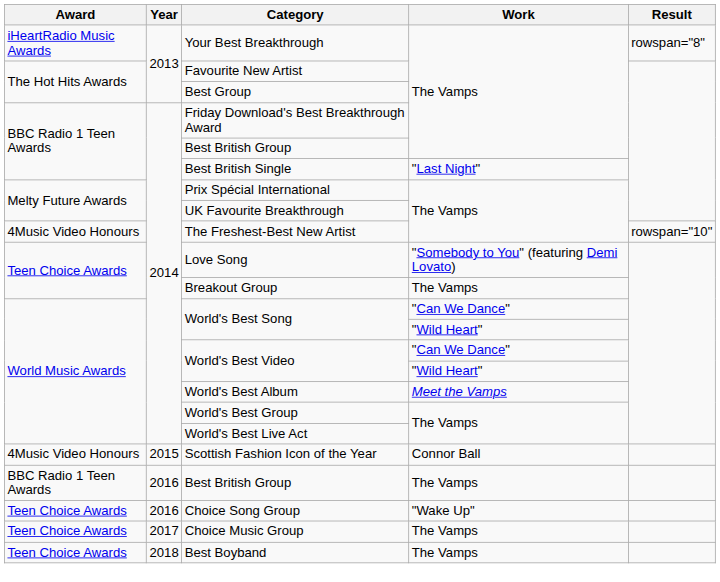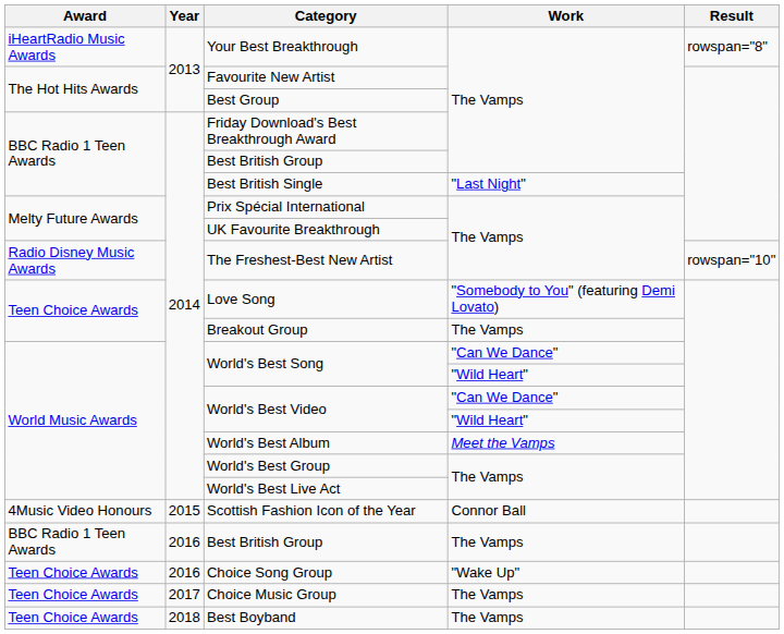The Freshest-Best New Artist | Award: 4Music Video Honours -> Radio Disney Music Awards
